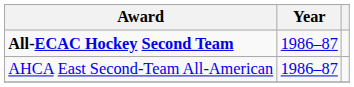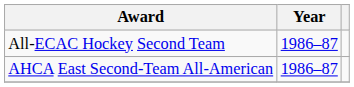row 2 | Award: bold -> normal
